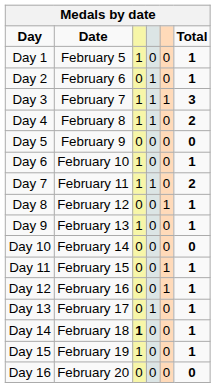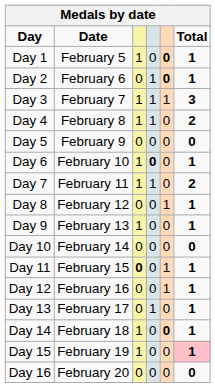Day 1 | column 5: normal -> bold
Day 2 | column 5: normal -> bold
Day 6 | column 4: normal -> bold
Day 11 | column 3: normal -> bold
Day 14 | column 3: bold -> normal
Day 14 | column 5: normal -> bold
Day 15 | Total: no background -> pink background
